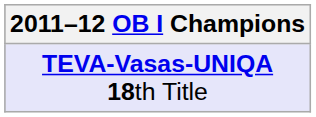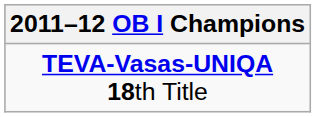row 2 | column 1: lavender background -> no background
